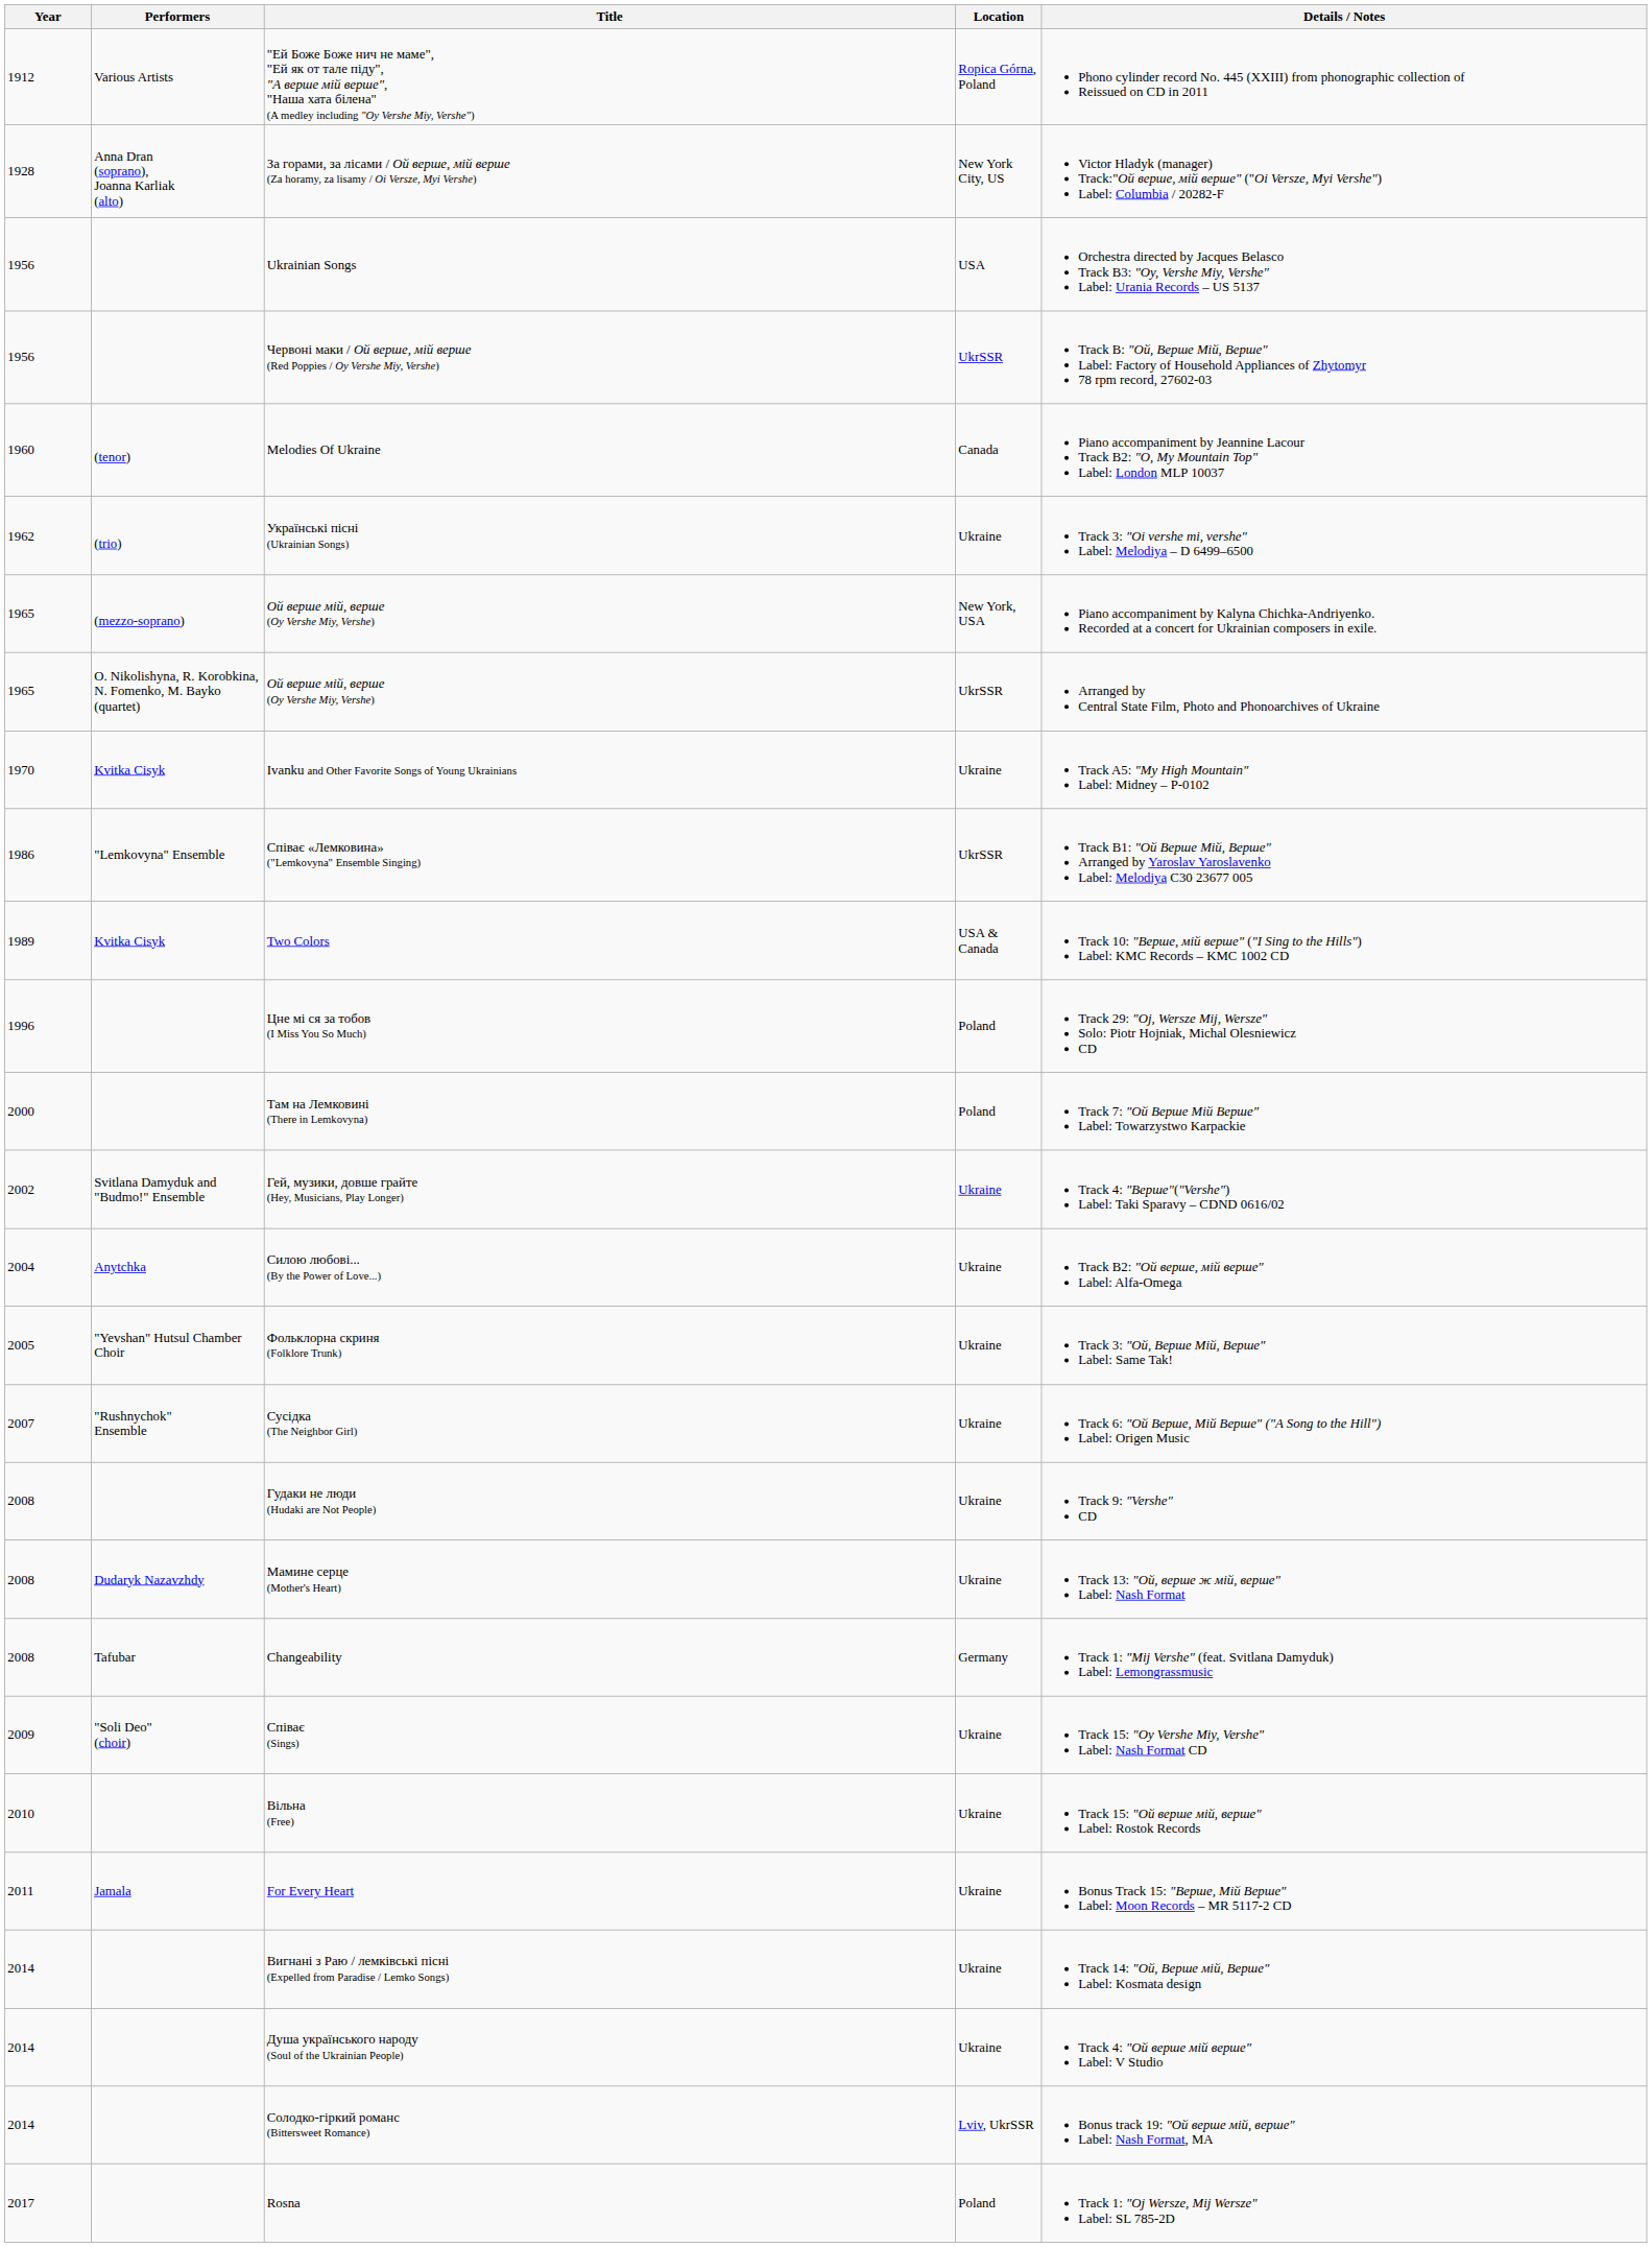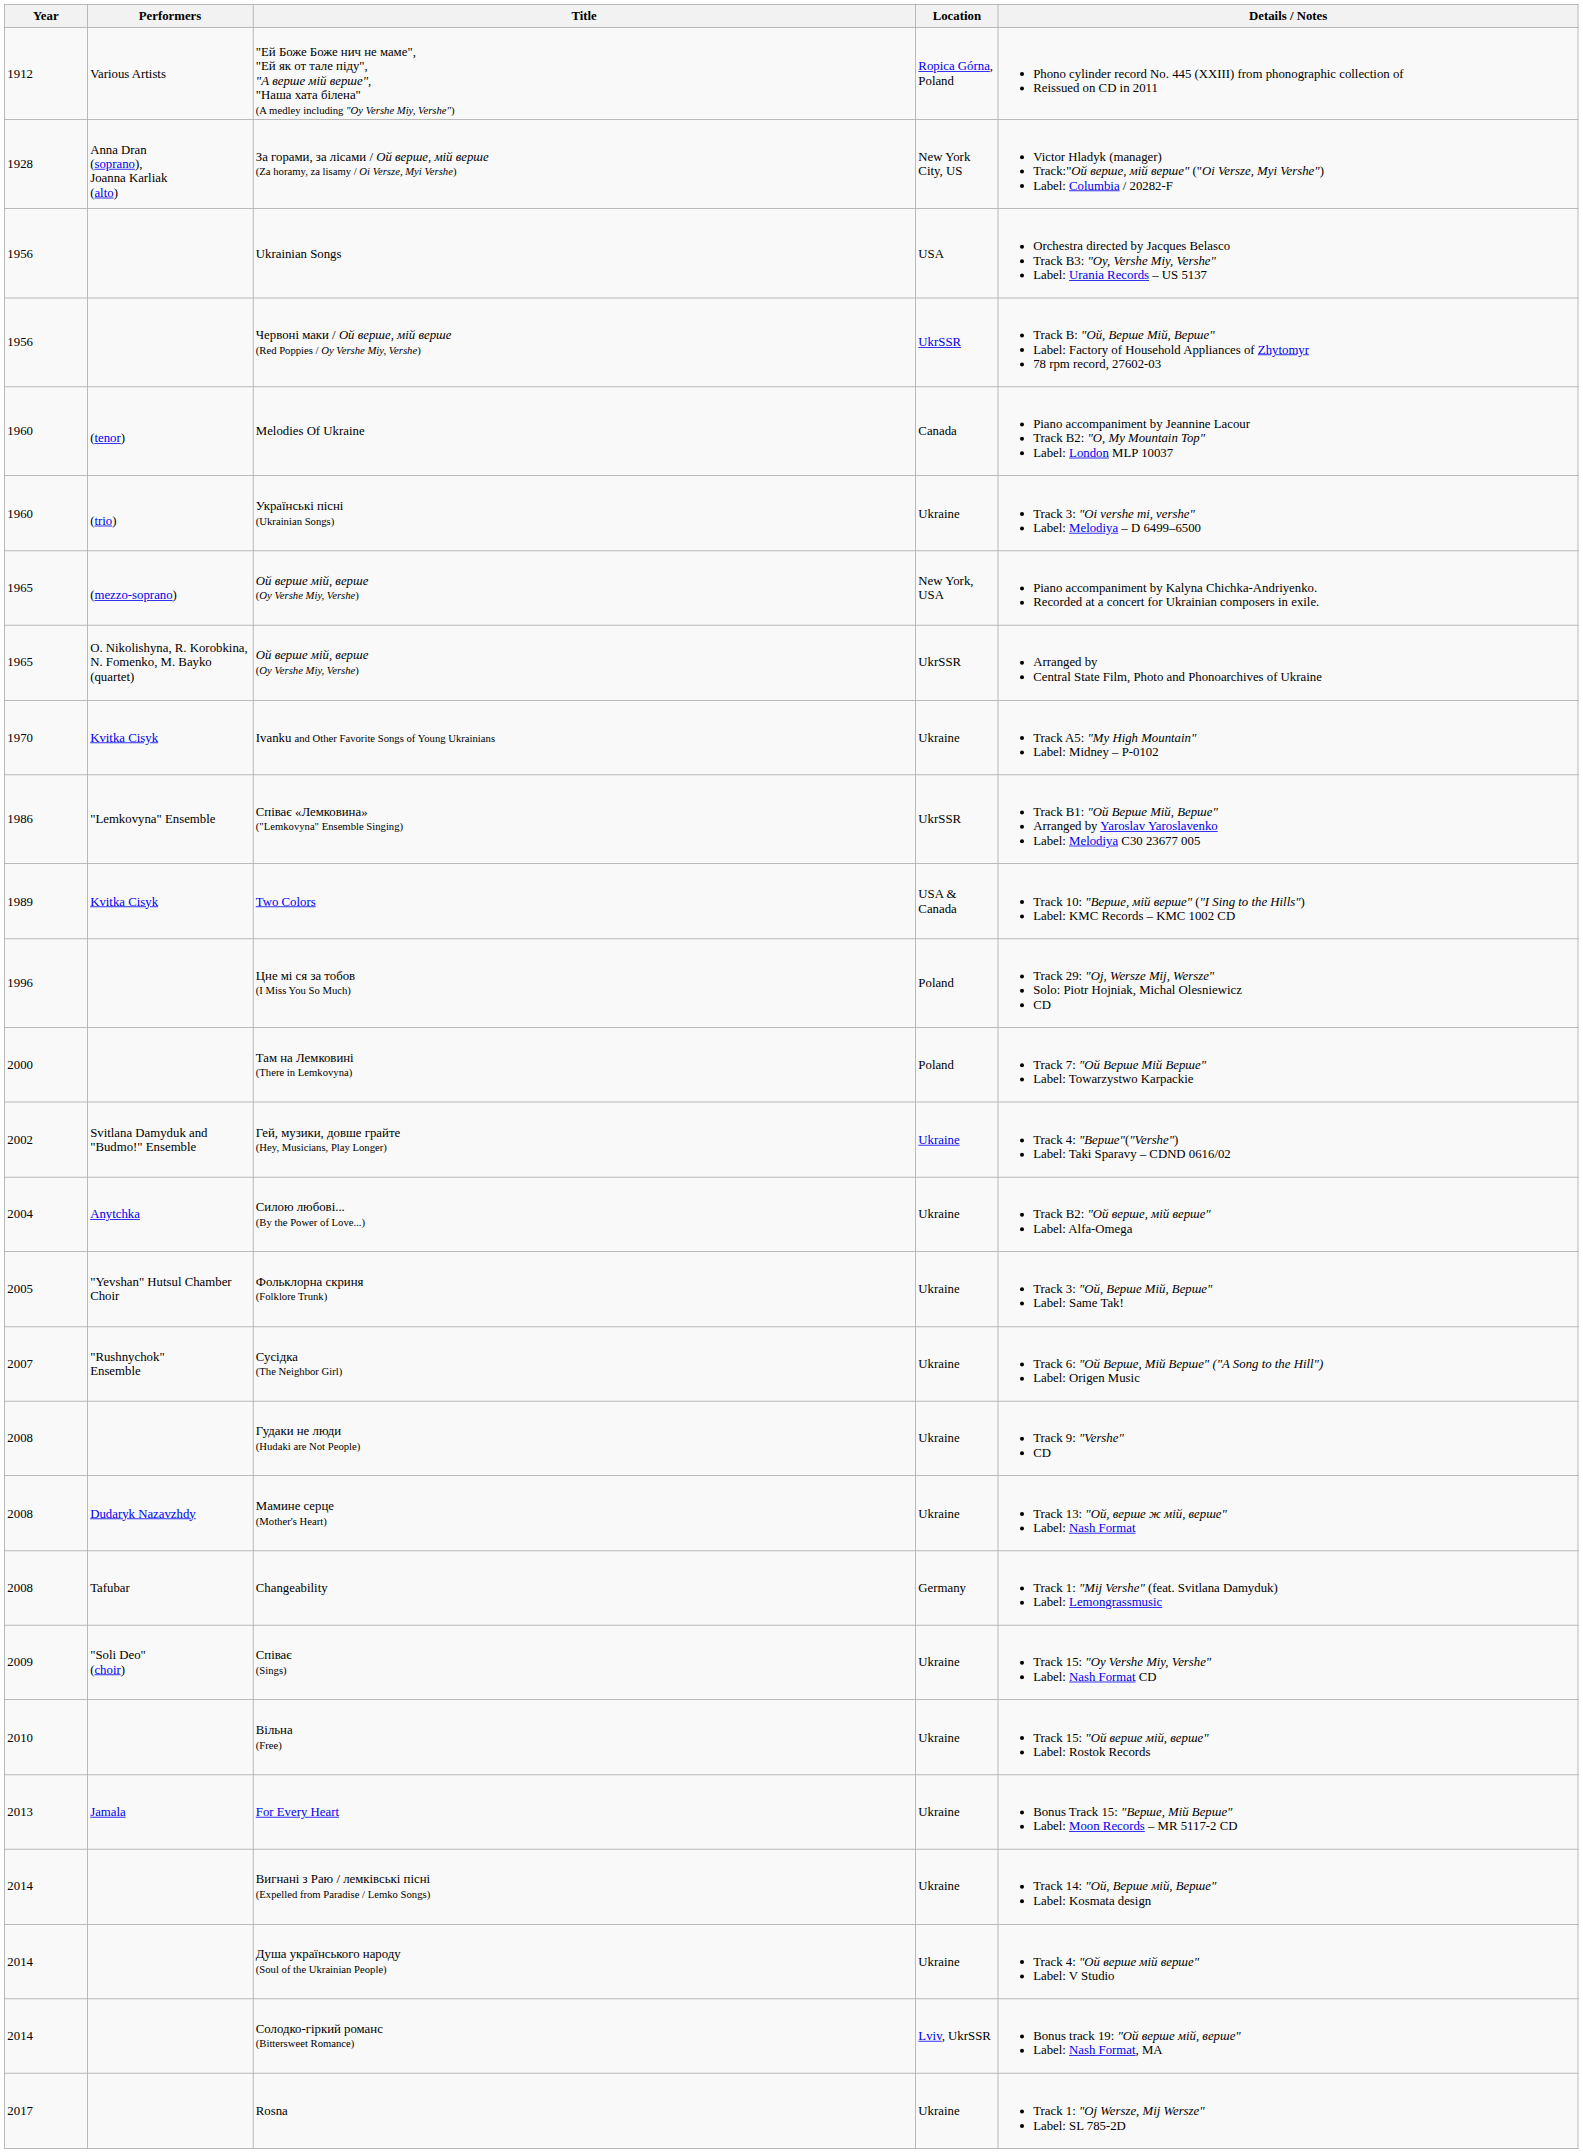Українські пісні (Ukrainian Songs) | Year: 1962 -> 1960
For Every Heart | Year: 2011 -> 2013
Rosna | Location: Poland -> Ukraine
